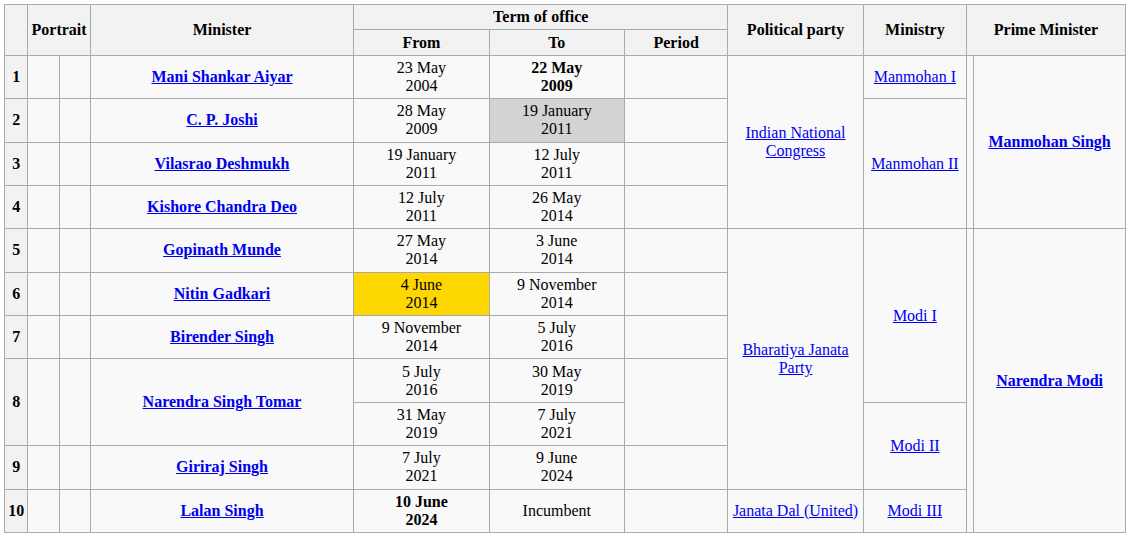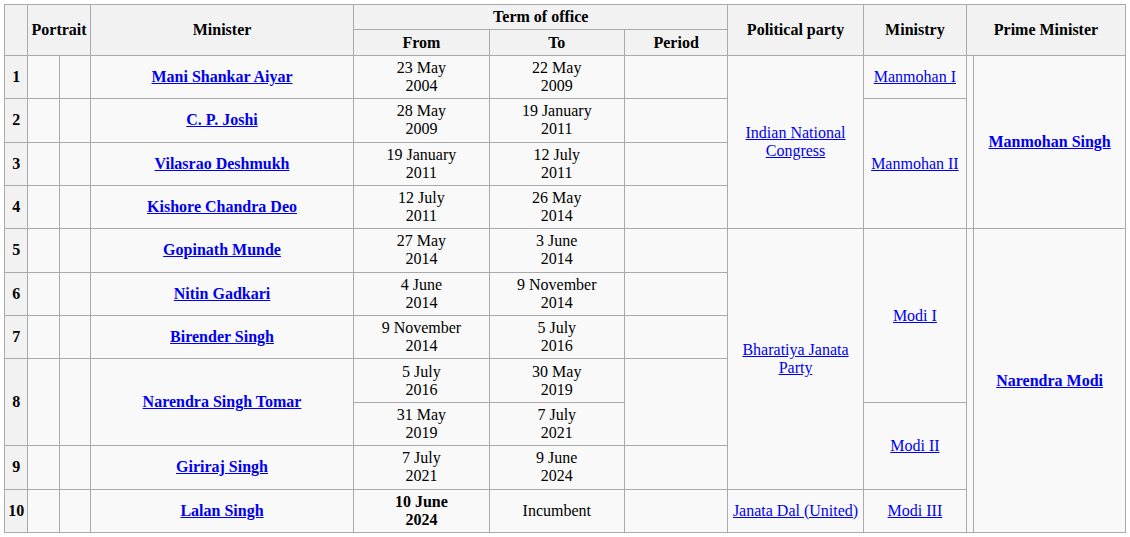1 | Term of office / To: bold -> normal
2 | Term of office / To: lightgrey background -> no background
6 | Term of office / From: gold background -> no background
